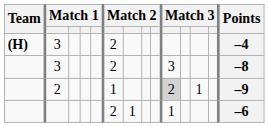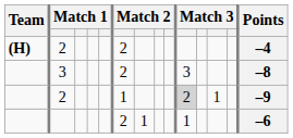row 3 | column 2: 3 -> 2
